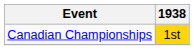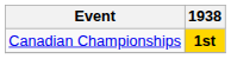Canadian Championships | 1938: normal -> bold
